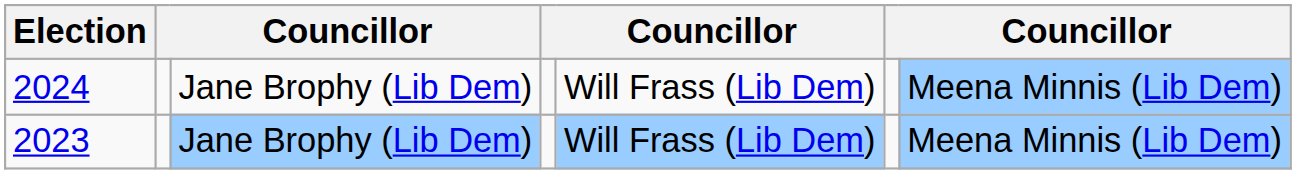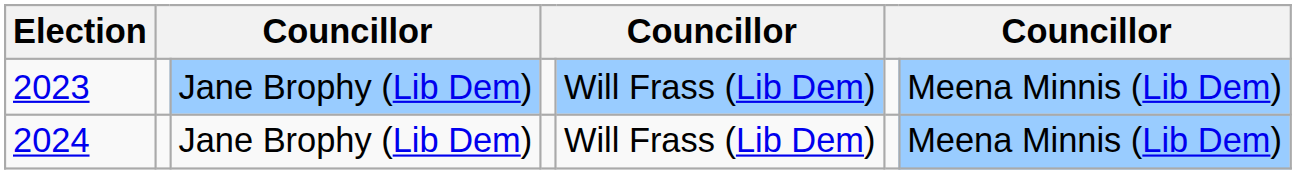rows swapped: 2023 <-> 2024
